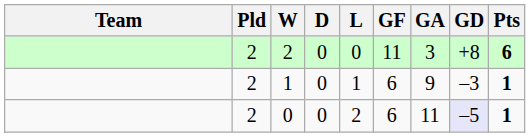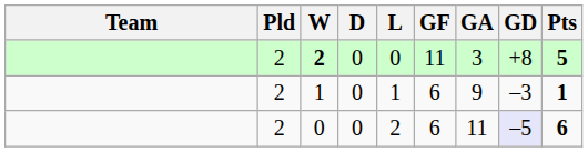row 2 | W: normal -> bold
row 2 | Pts: 6 -> 5
row 4 | Pts: 1 -> 6
